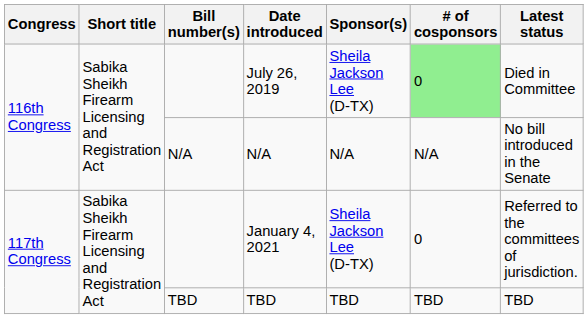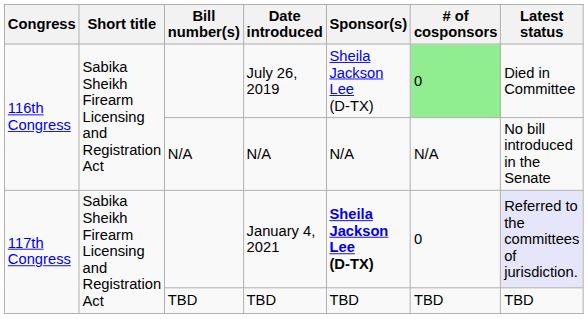January 4, 2021 | Sponsor(s): normal -> bold
January 4, 2021 | Latest status: no background -> lavender background
